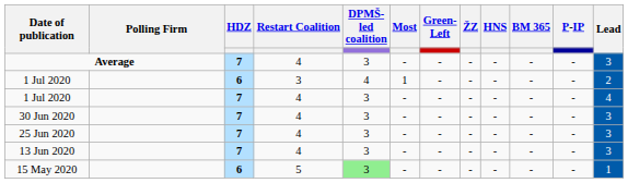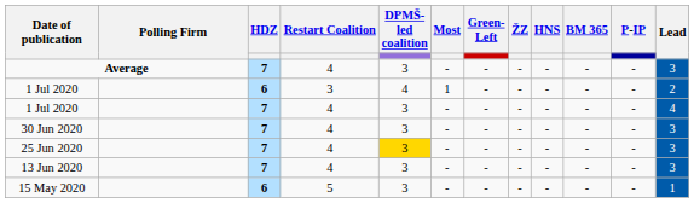25 Jun 2020 | DPMŠ-led coalition: no background -> gold background
15 May 2020 | DPMŠ-led coalition: lightgreen background -> no background
